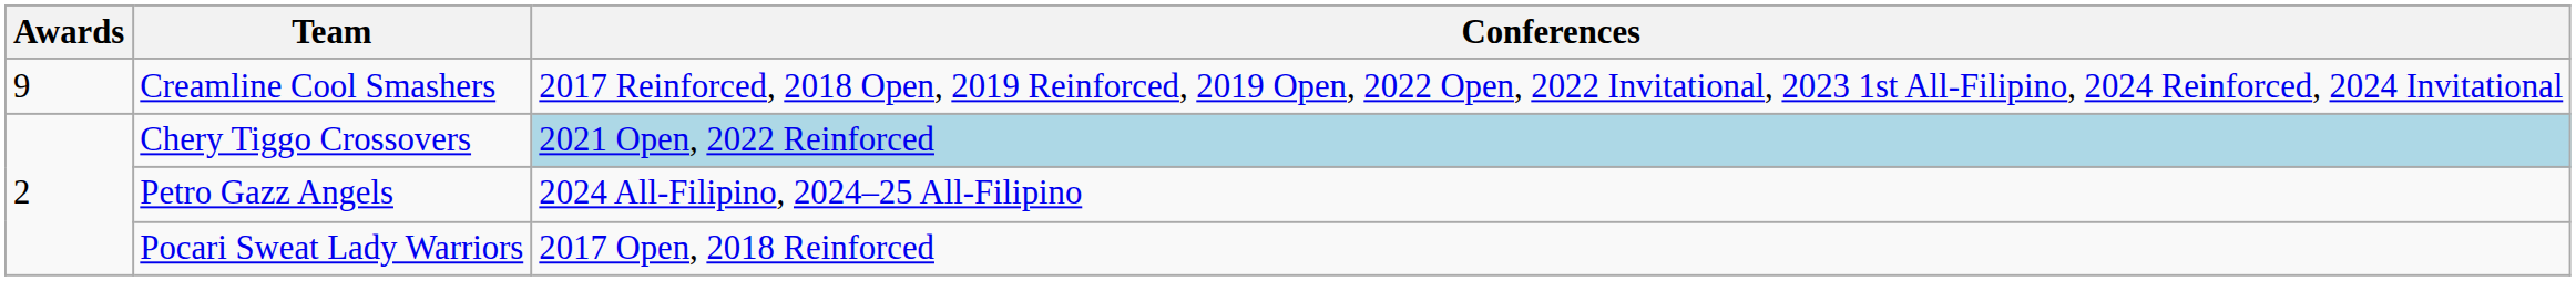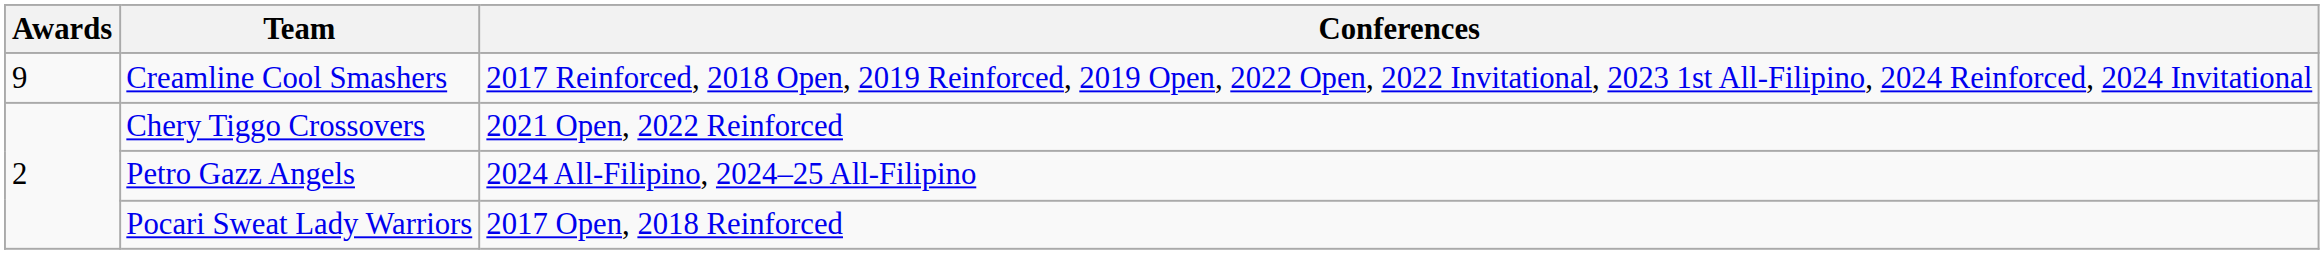Chery Tiggo Crossovers | Conferences: lightblue background -> no background
